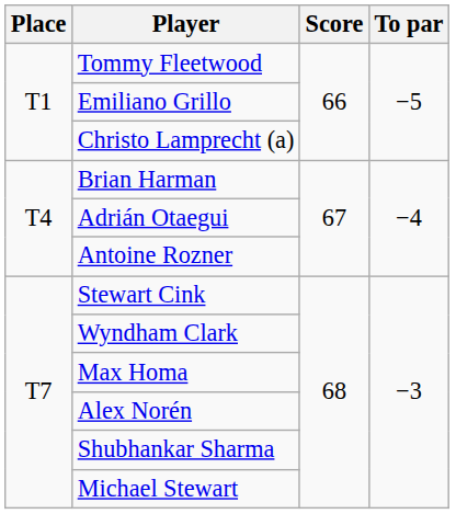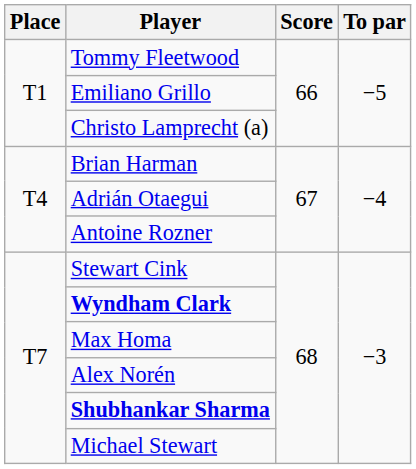Wyndham Clark | Player: normal -> bold
Shubhankar Sharma | Player: normal -> bold
